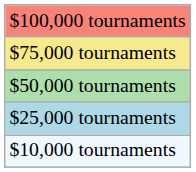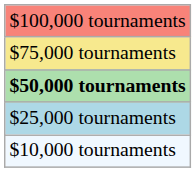row 3 | column 1: normal -> bold
